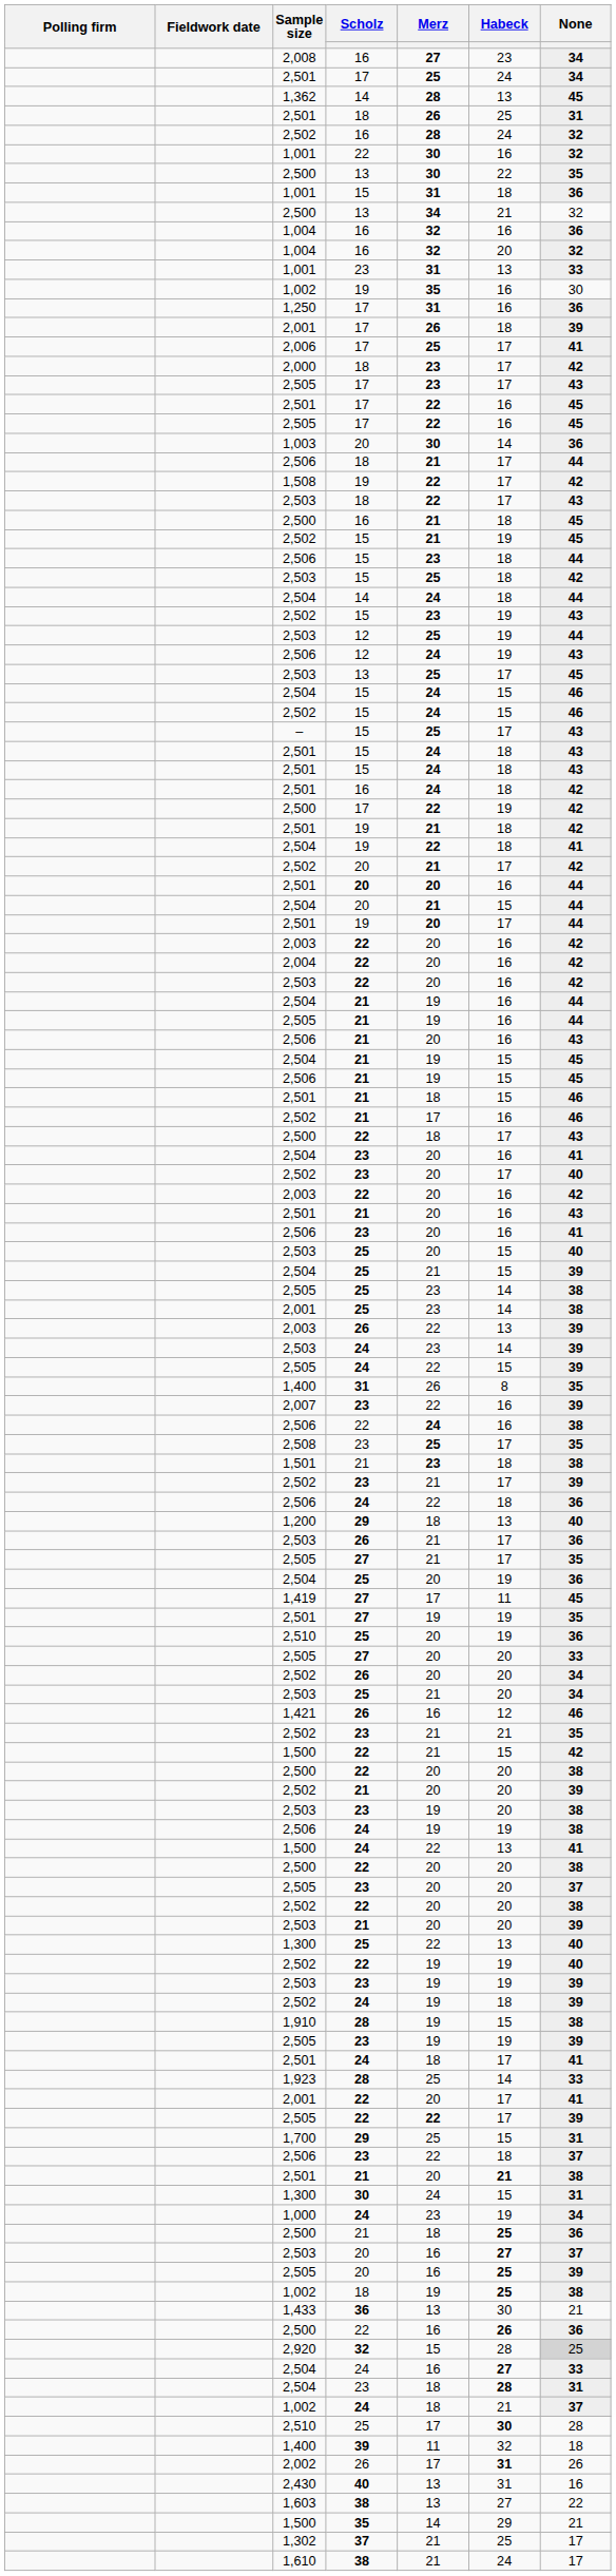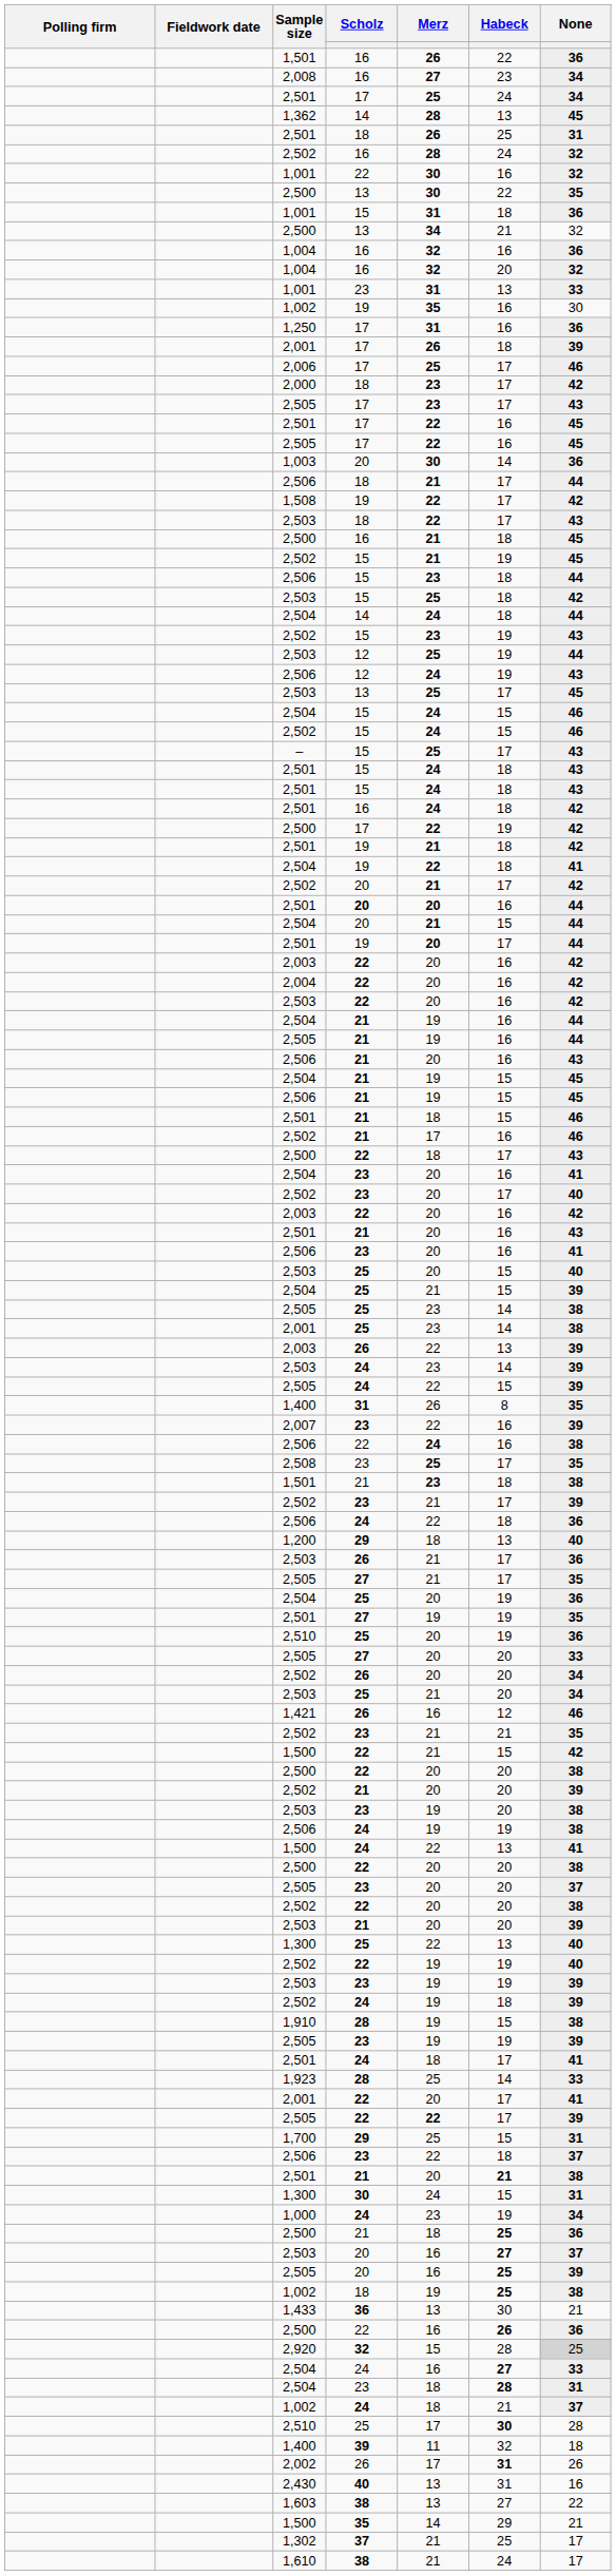+ row: 1,501 | 16 | 26 | 22 | 36
2,006 | None: 41 -> 46
- row: 1,419 | 27 | 17 | 11 | 45
